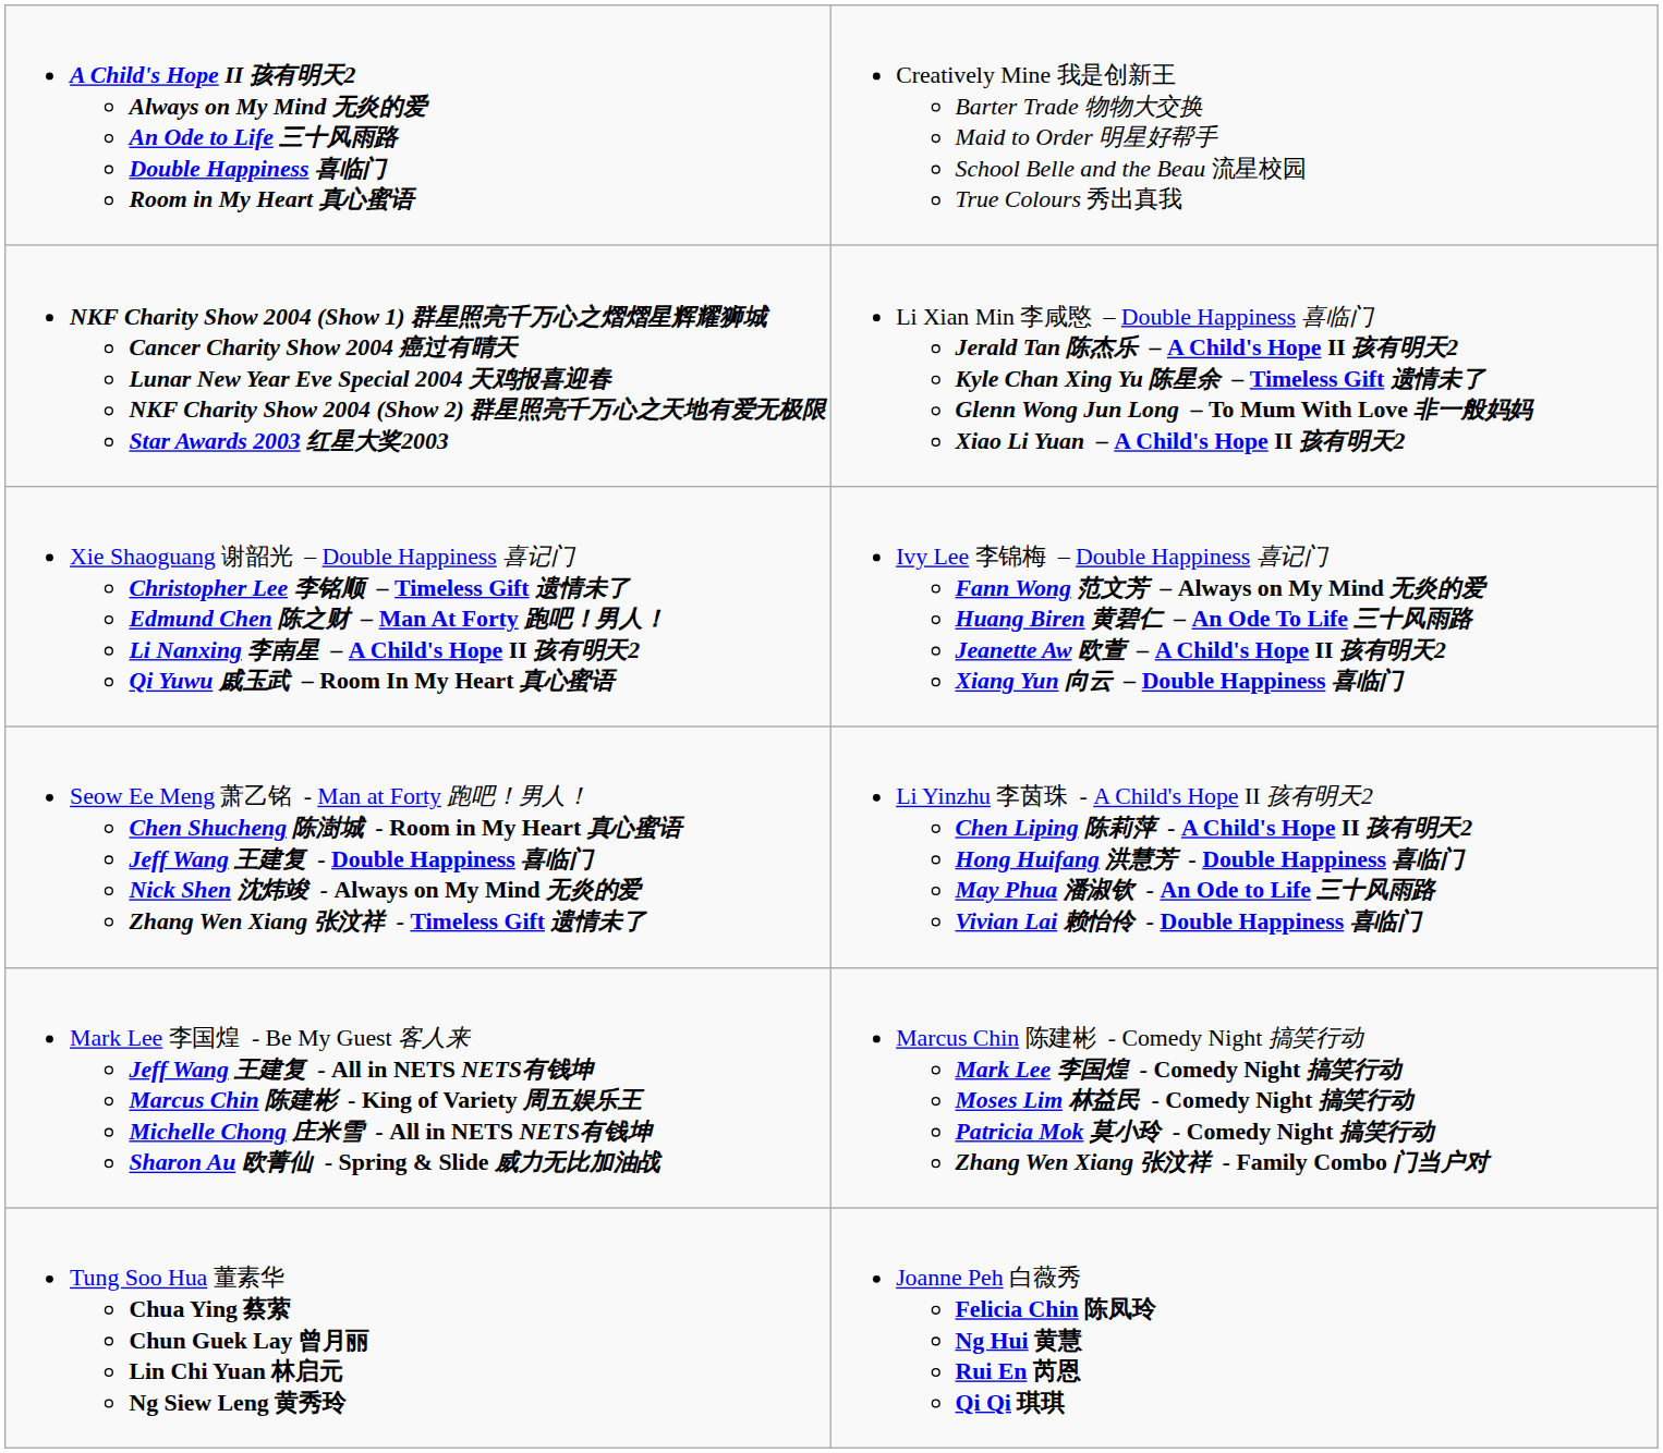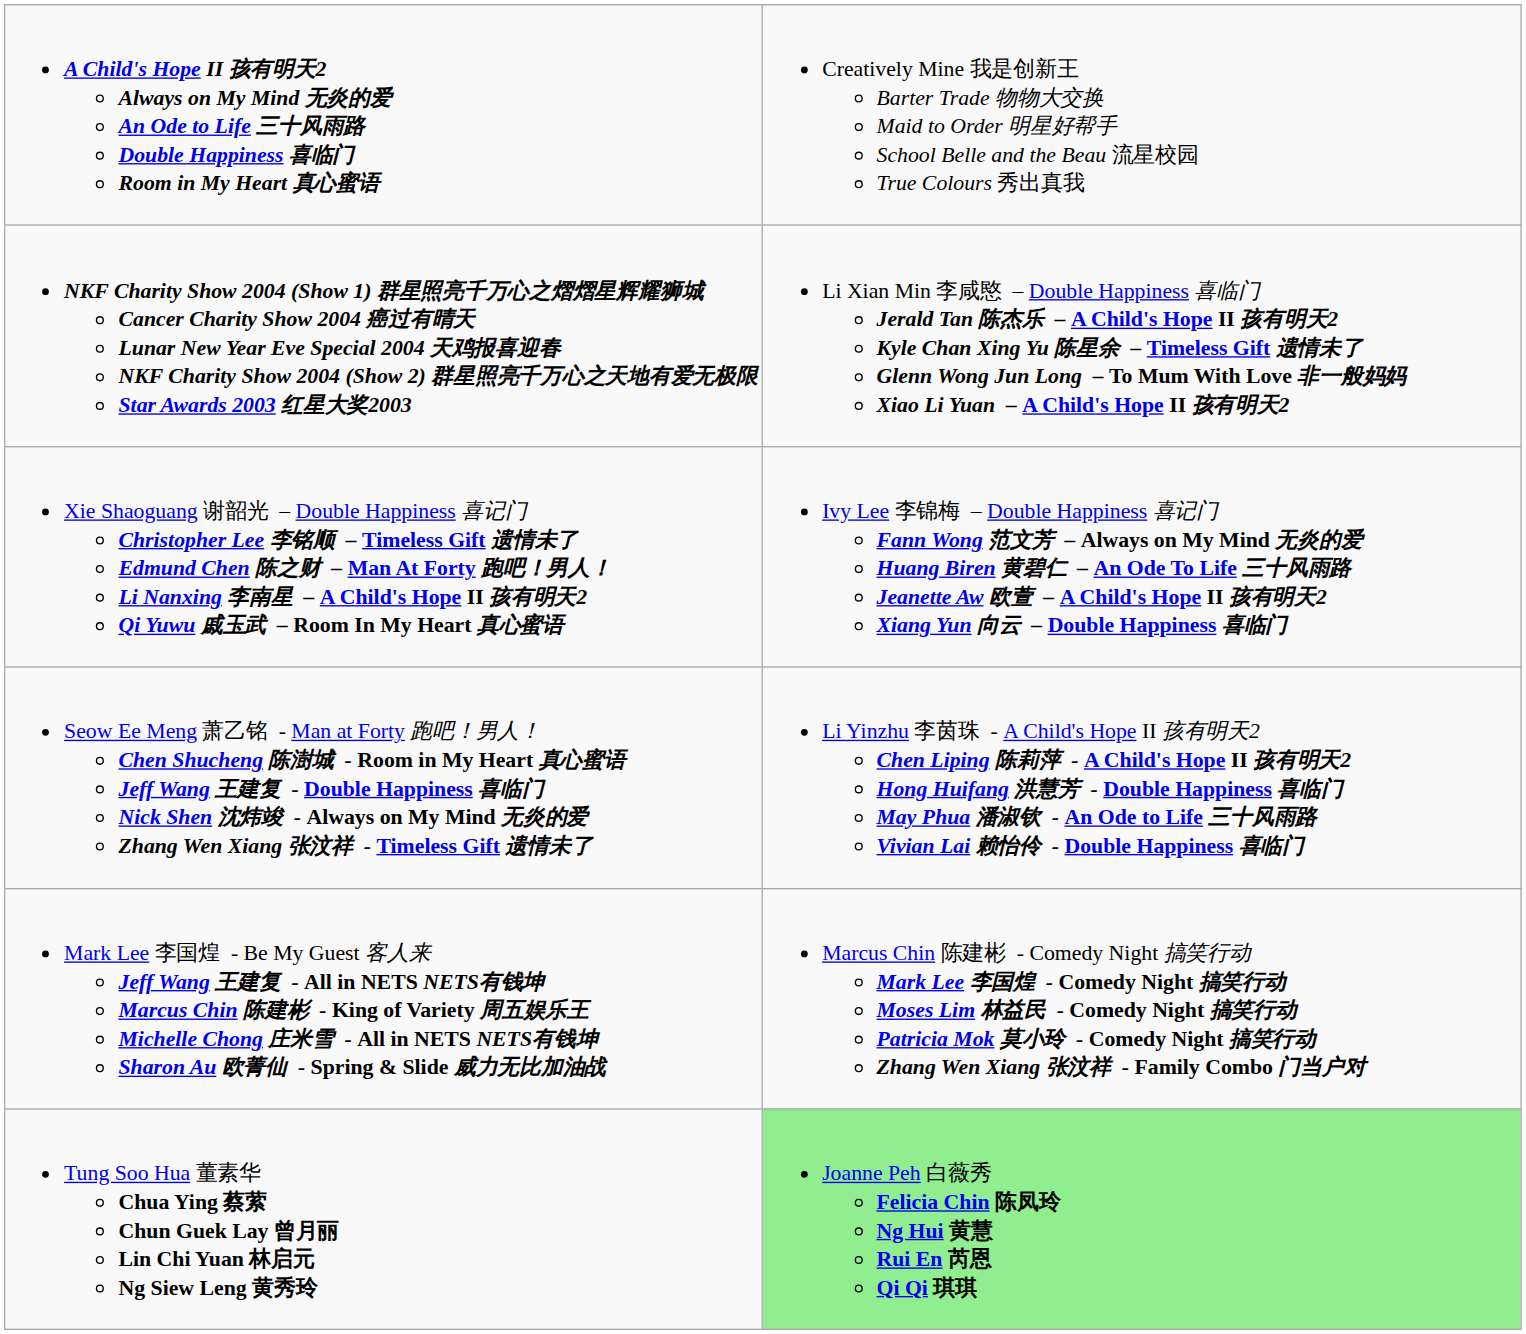row 6 | column 2: no background -> lightgreen background
